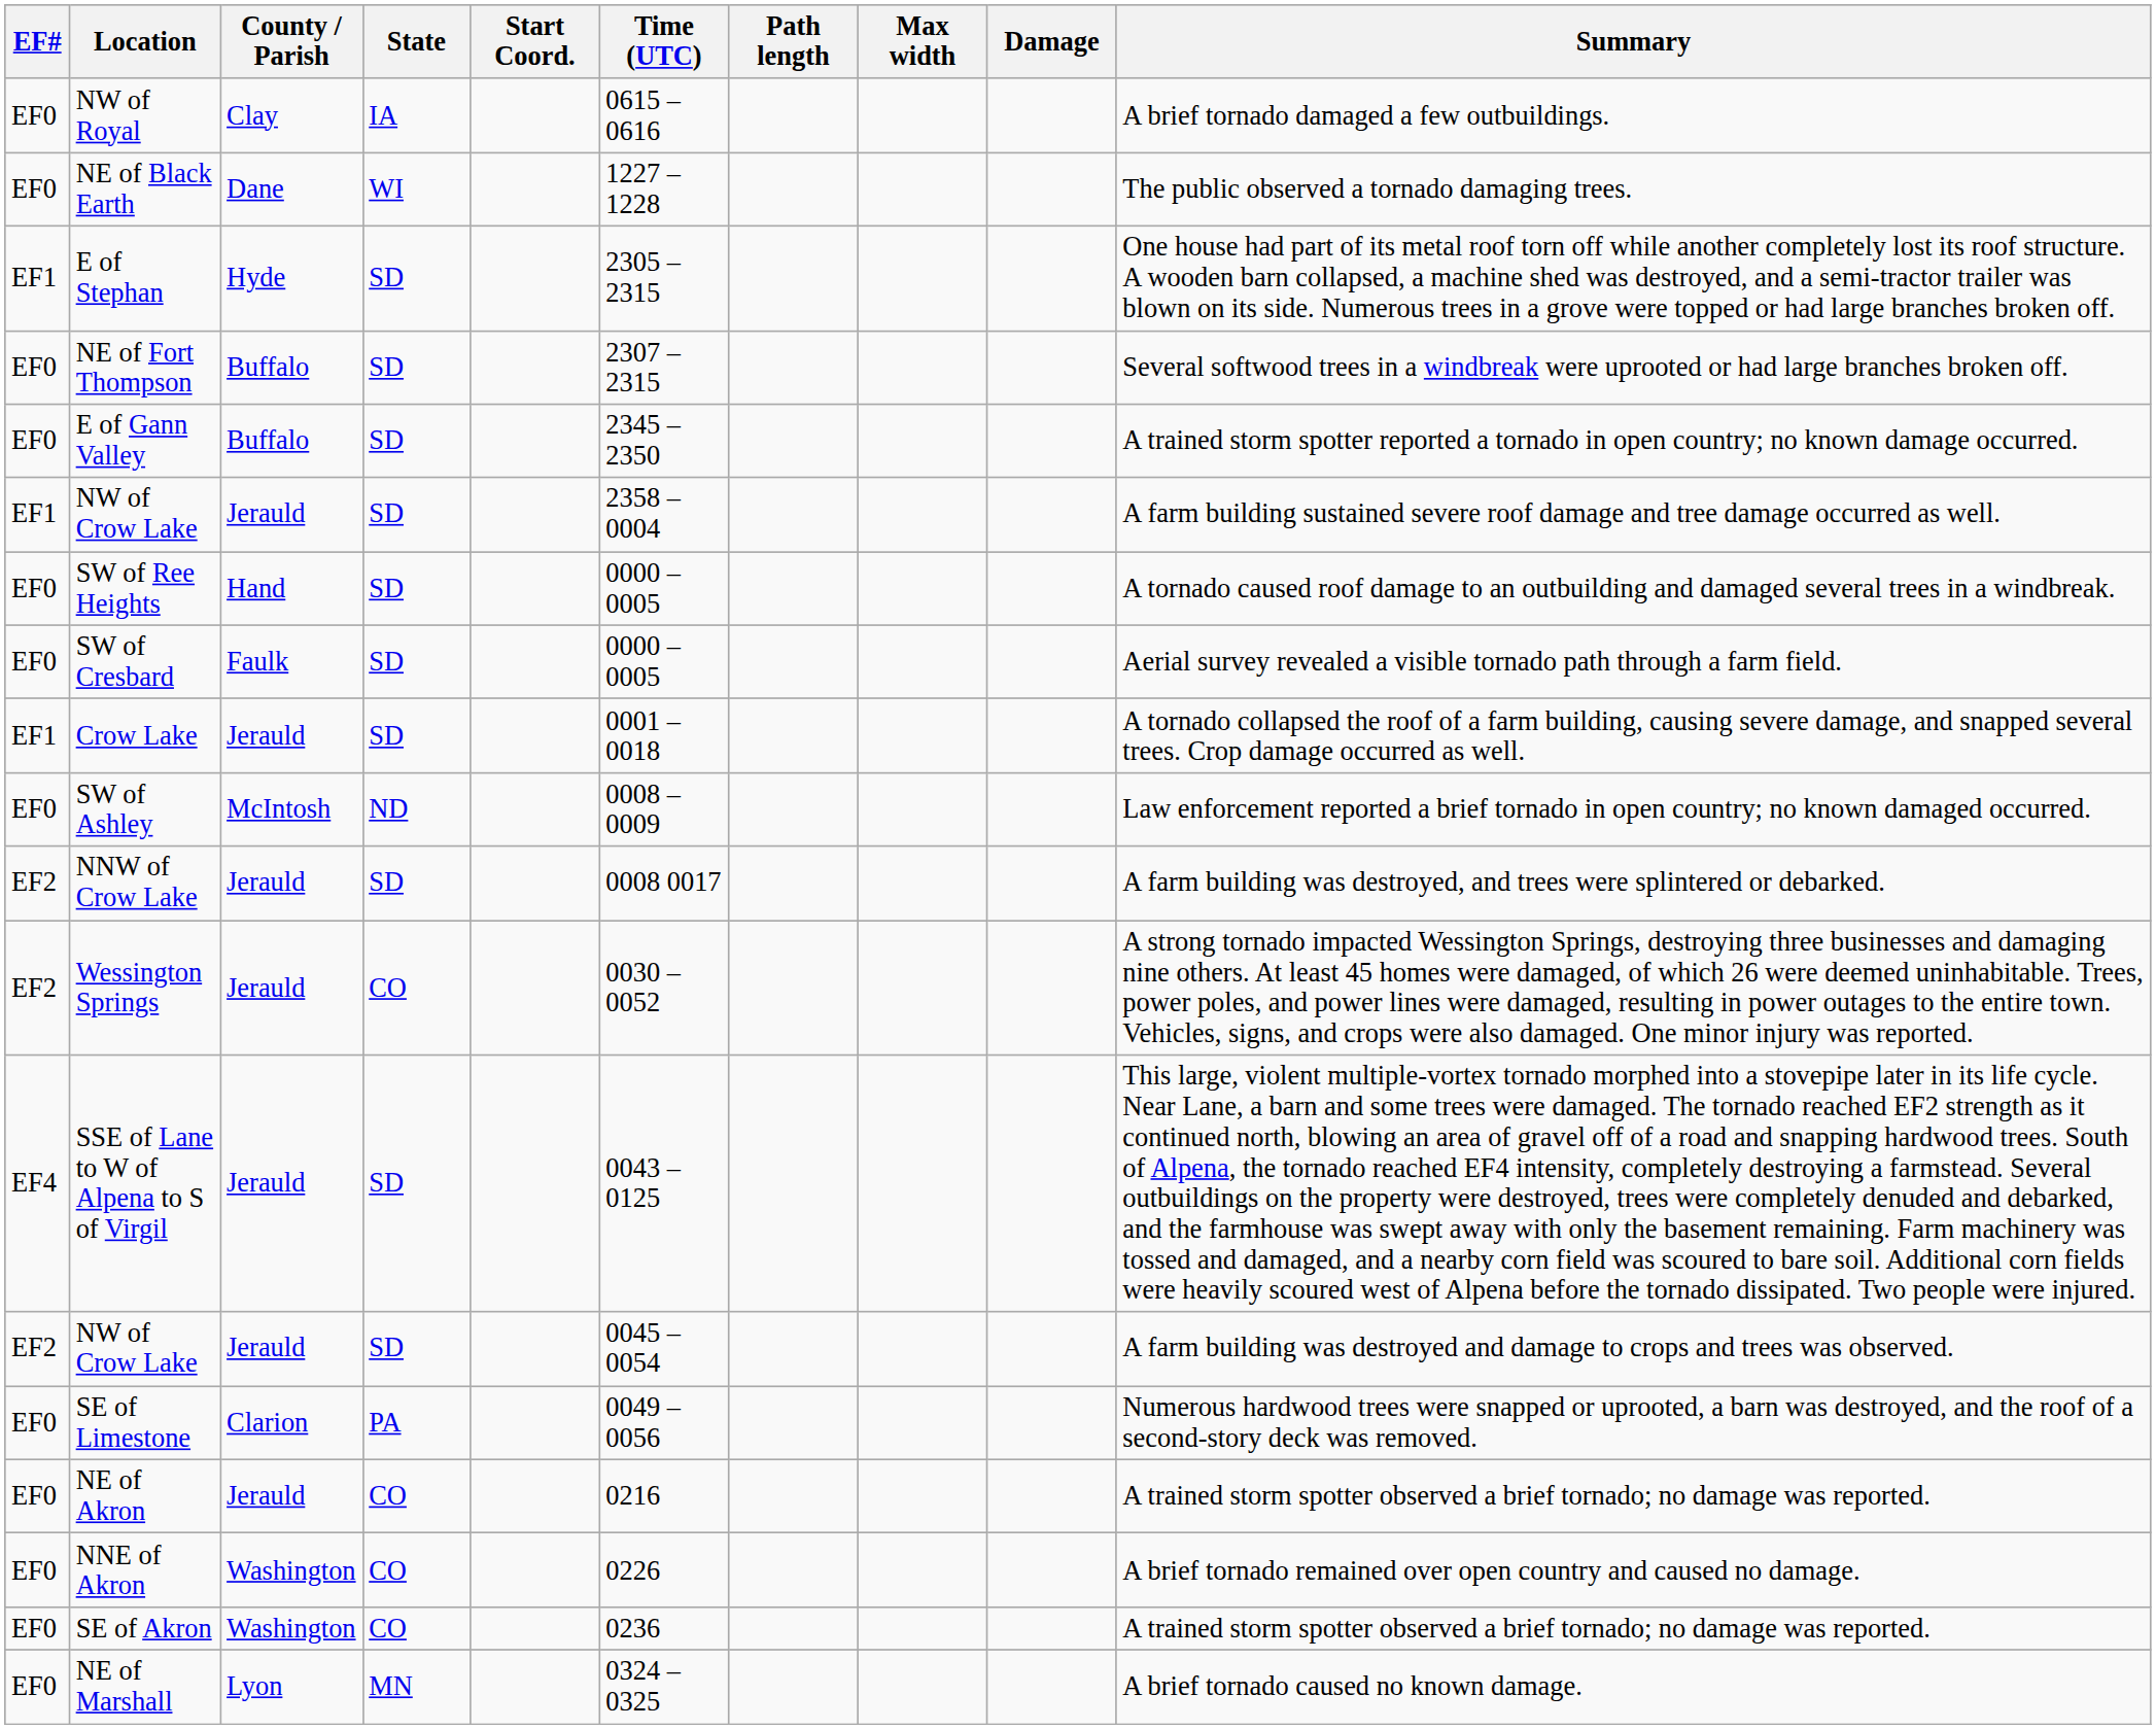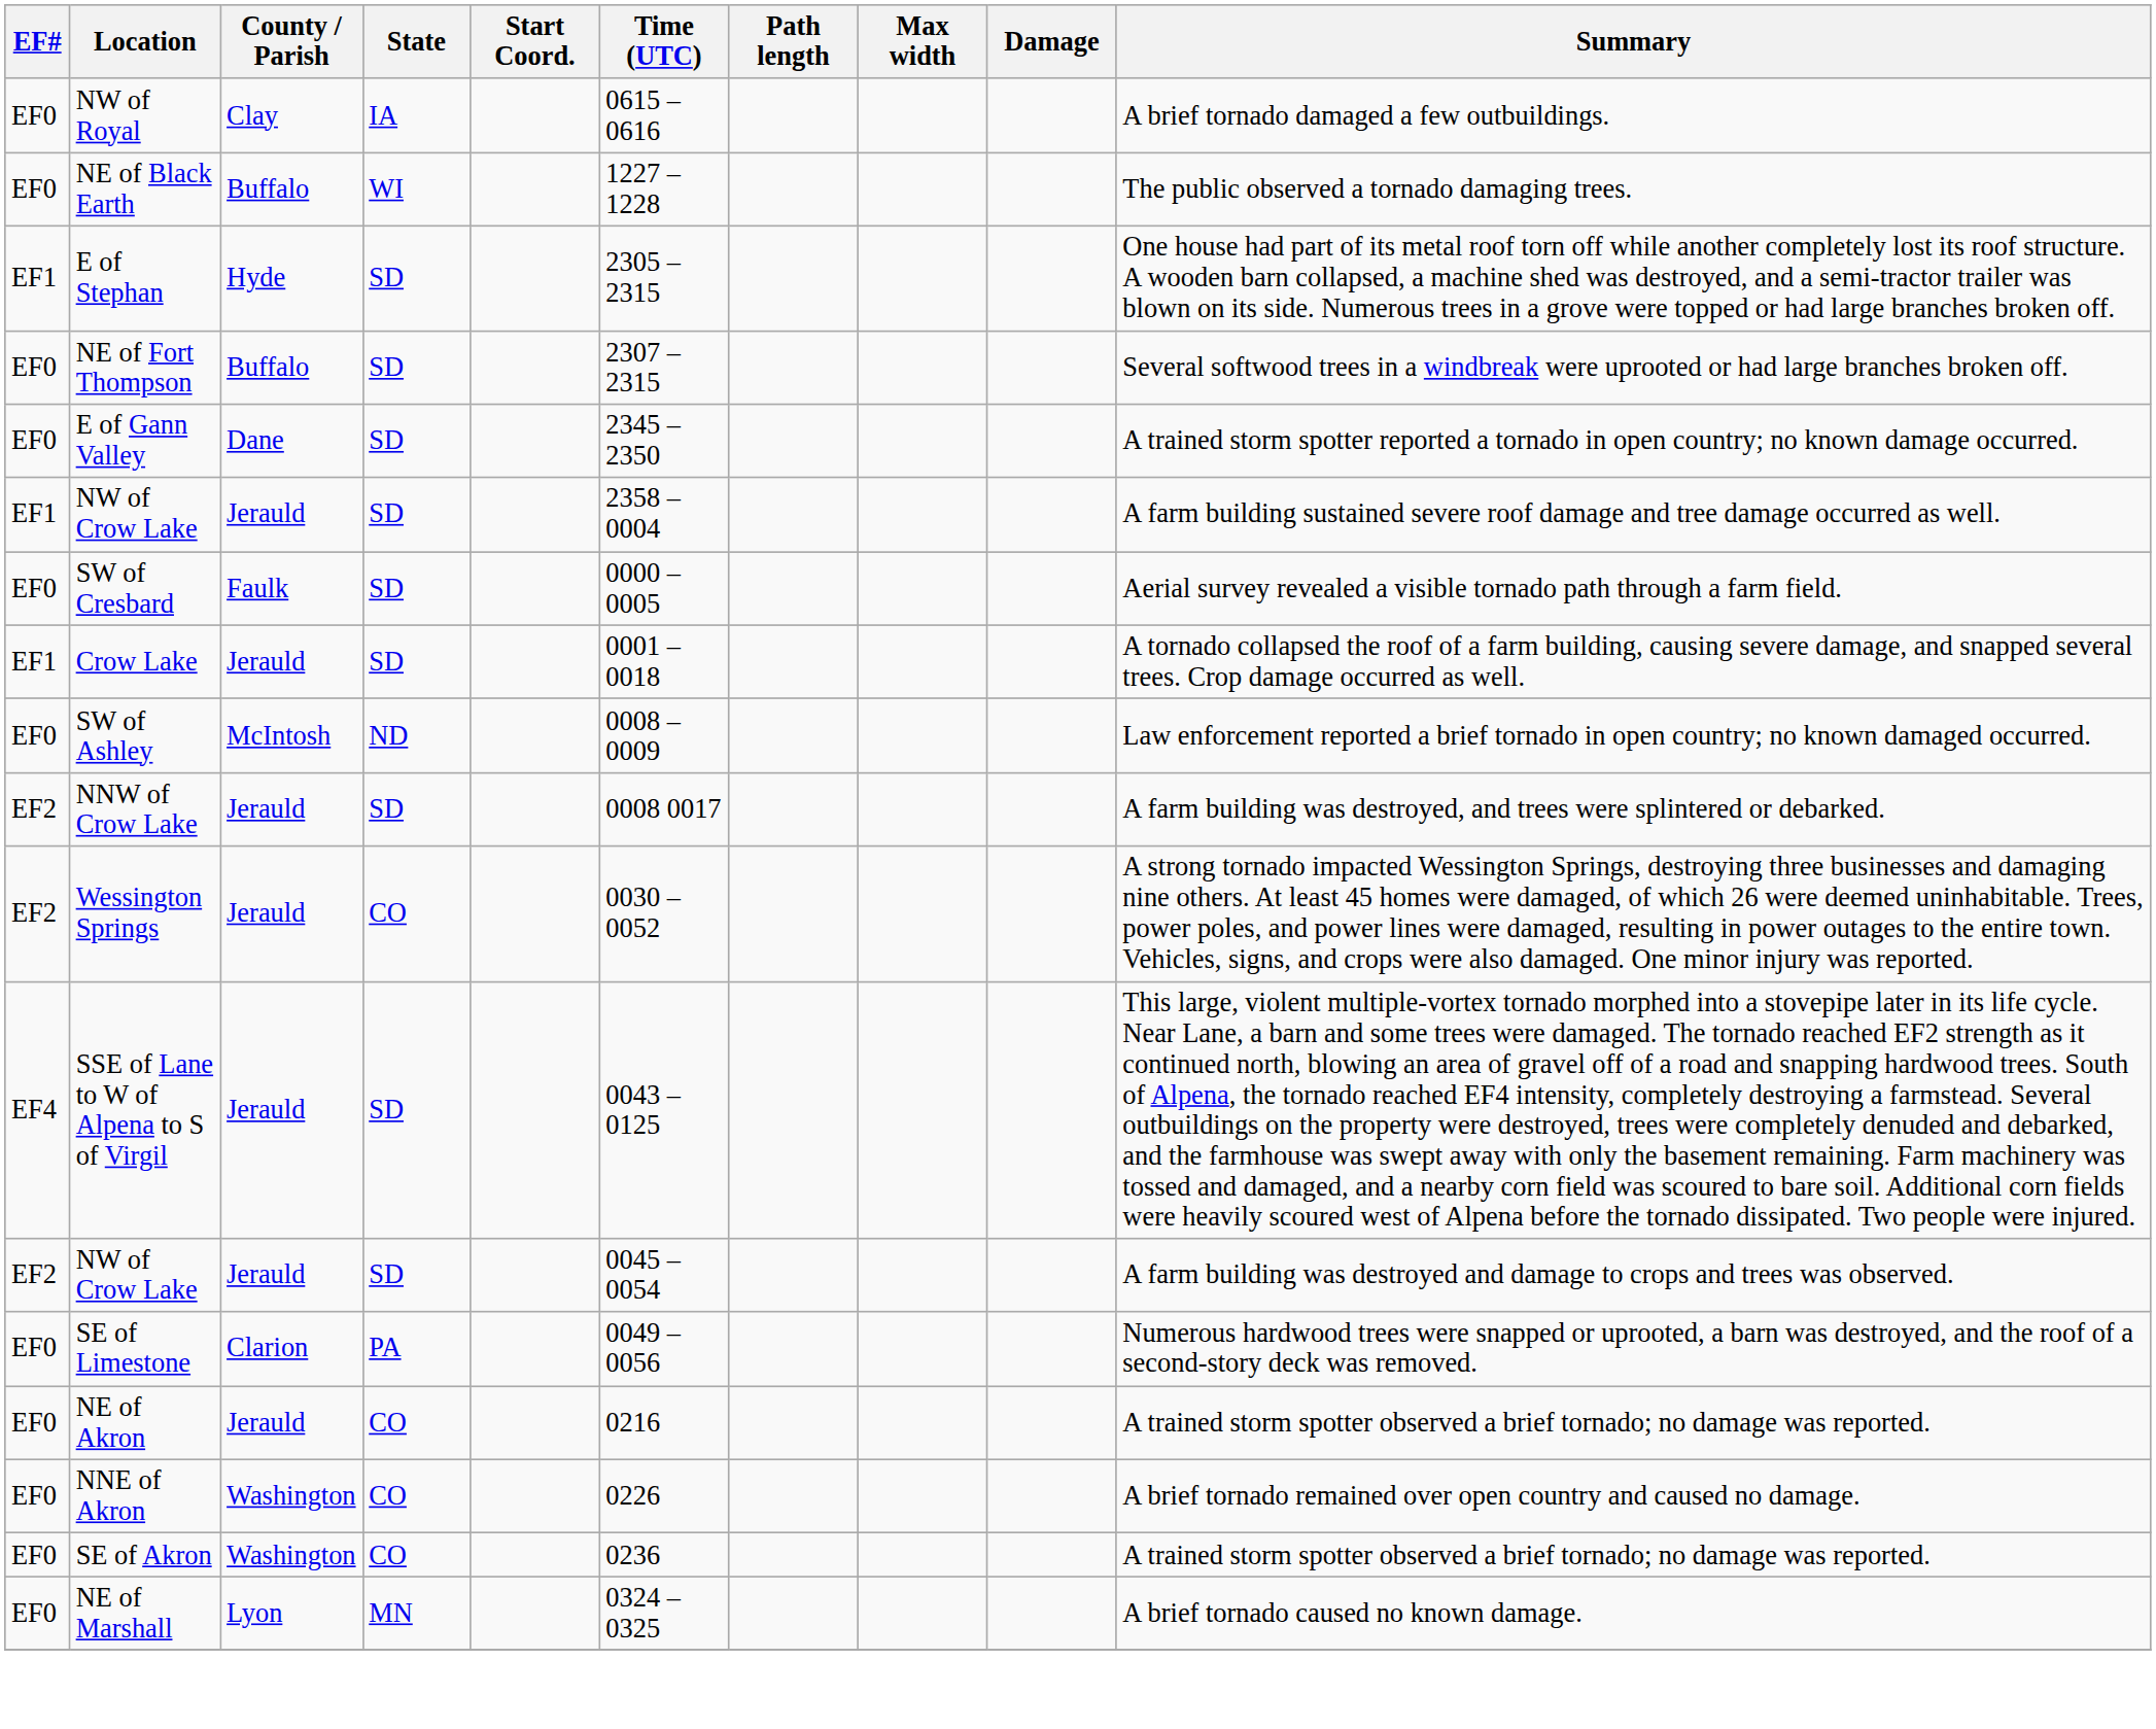NE of Black Earth | County / Parish: Dane -> Buffalo
E of Gann Valley | County / Parish: Buffalo -> Dane
- row: EF0 | SW of Ree Heights | Hand | SD | 0000 – 0005 | A tornado caused roof damage to an outbuilding and damaged several trees in a windbreak.
